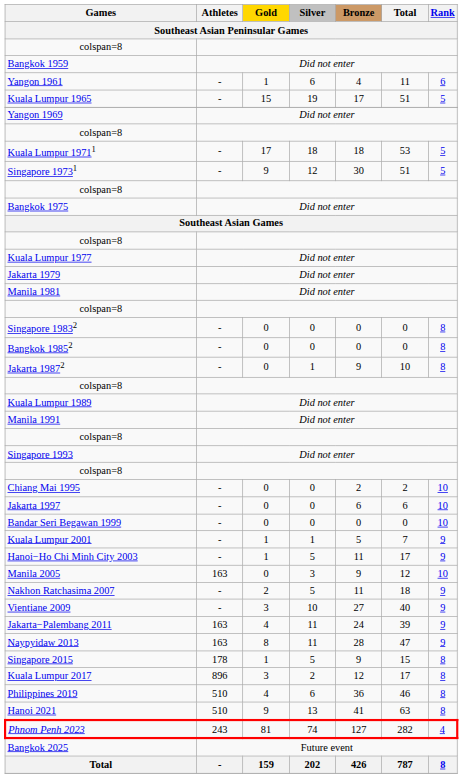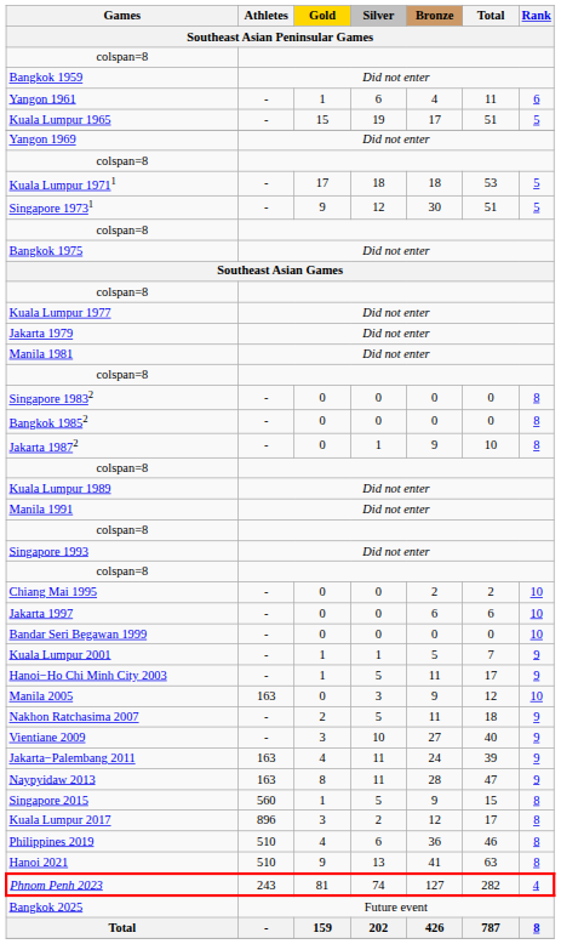Singapore 2015 | Athletes: 178 -> 560
